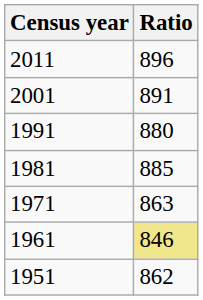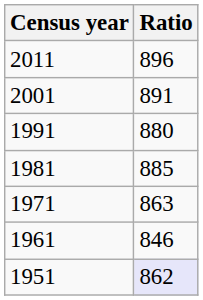1961 | Ratio: khaki background -> no background
1951 | Ratio: no background -> lavender background
